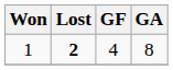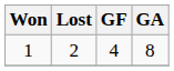1 | Lost: bold -> normal
